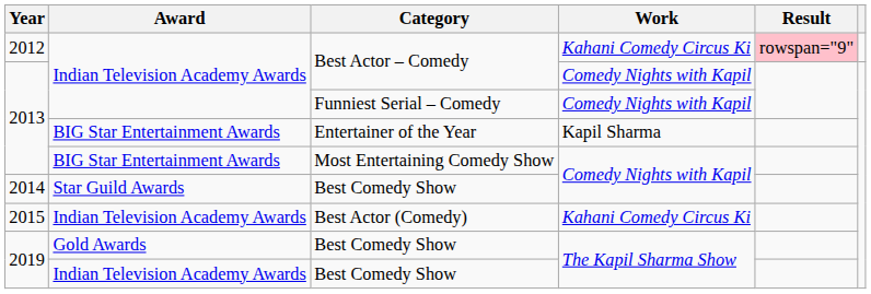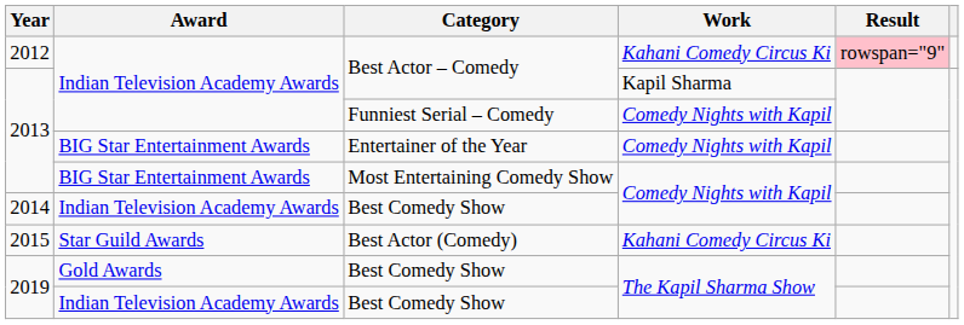2013 / Best Actor – Comedy | Work: Comedy Nights with Kapil -> Kapil Sharma
Entertainer of the Year | Work: Kapil Sharma -> Comedy Nights with Kapil
2014 / Best Comedy Show | Award: Star Guild Awards -> Indian Television Academy Awards
Best Actor (Comedy) | Award: Indian Television Academy Awards -> Star Guild Awards
